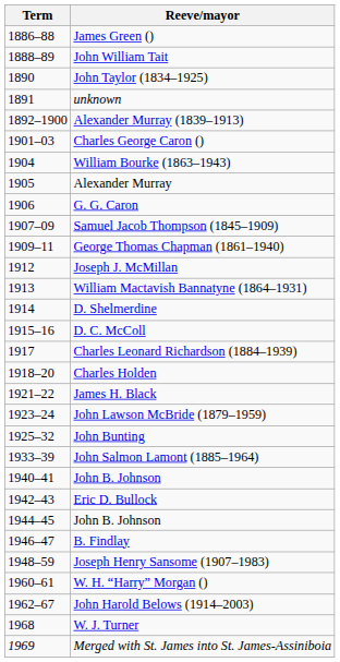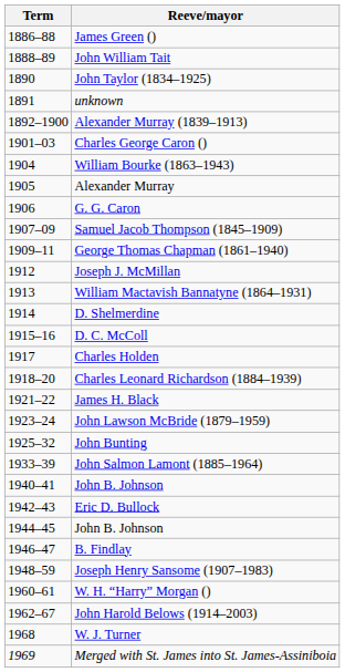row 17 | Reeve/mayor: Charles Leonard Richardson (1884–1939) -> Charles Holden
row 18 | Reeve/mayor: Charles Holden -> Charles Leonard Richardson (1884–1939)
